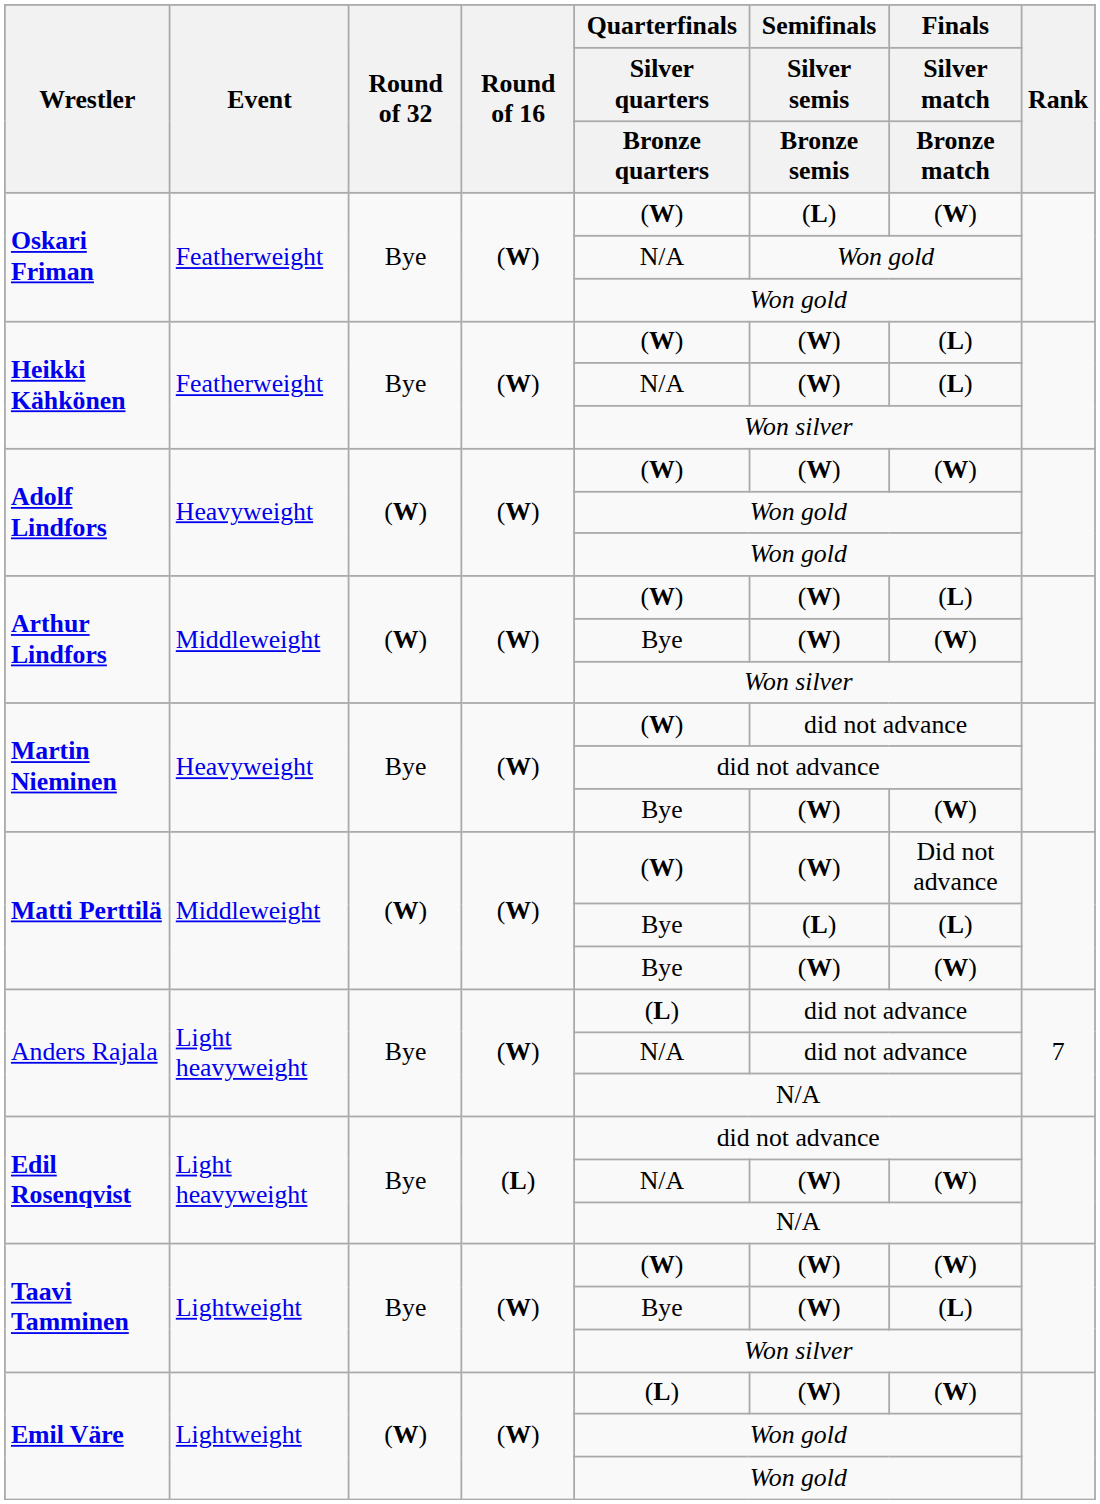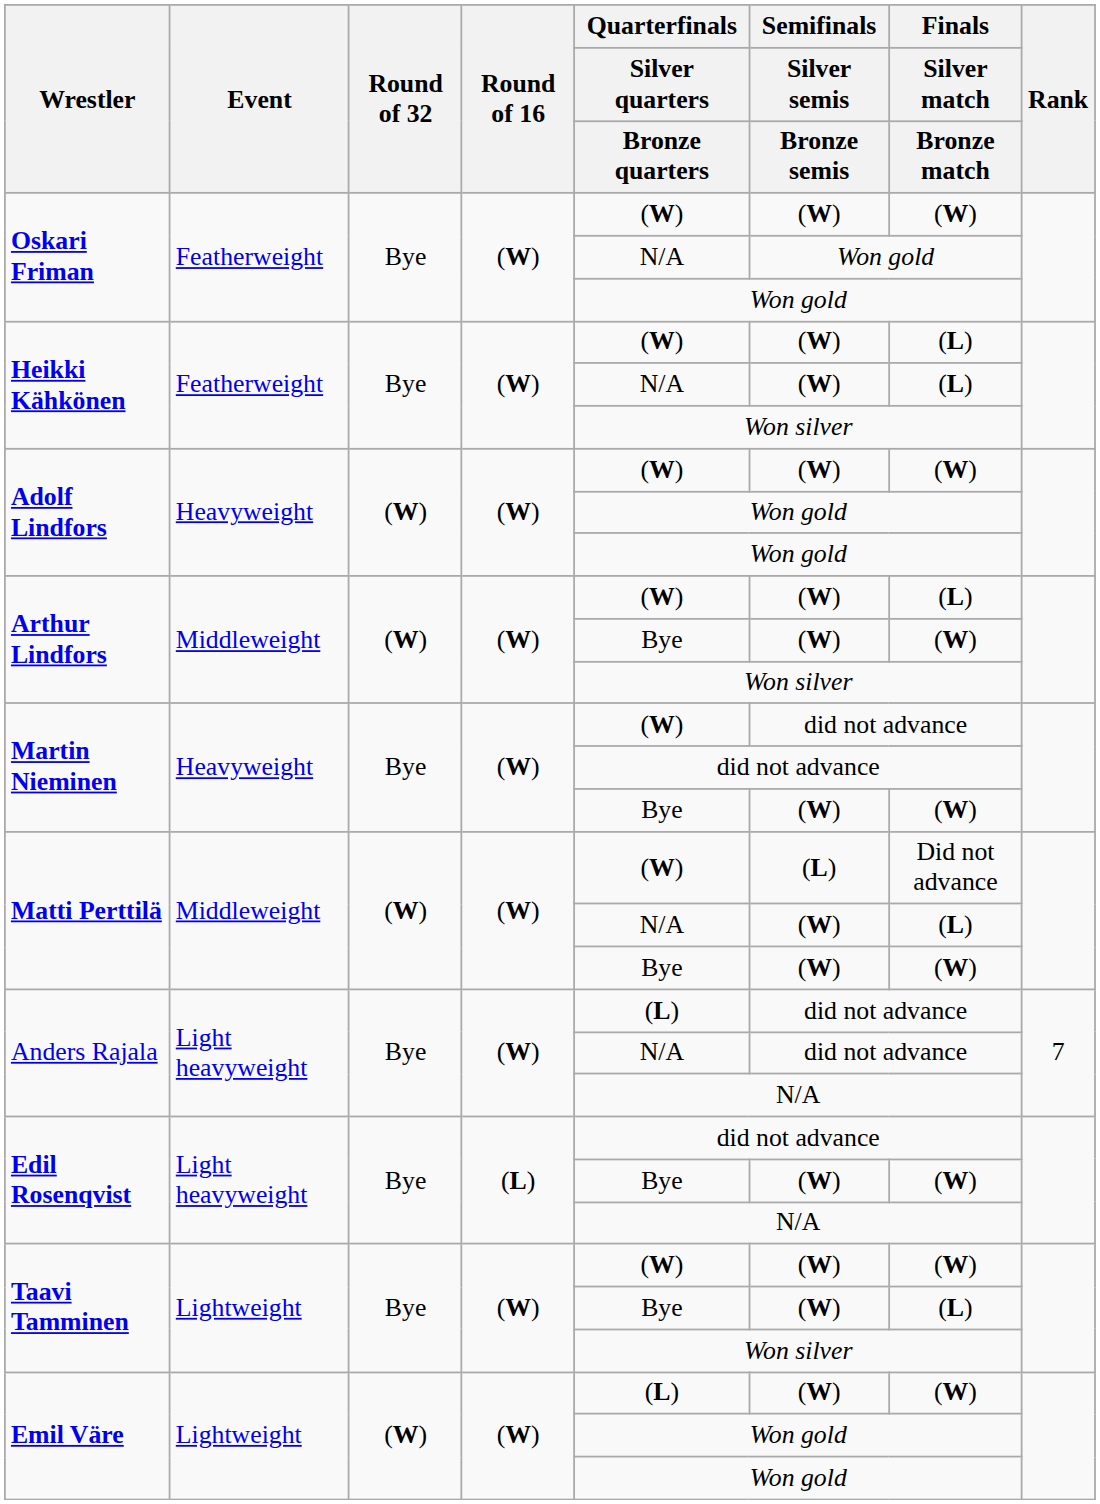row 4 | Semifinals / Silver semis / Bronze semis: (L) -> (W)
row 19 | Semifinals / Silver semis / Bronze semis: (W) -> (L)
row 20 | Quarterfinals / Silver quarters / Bronze quarters: Bye -> N/A
row 20 | Semifinals / Silver semis / Bronze semis: (L) -> (W)
row 26 | Quarterfinals / Silver quarters / Bronze quarters: N/A -> Bye
